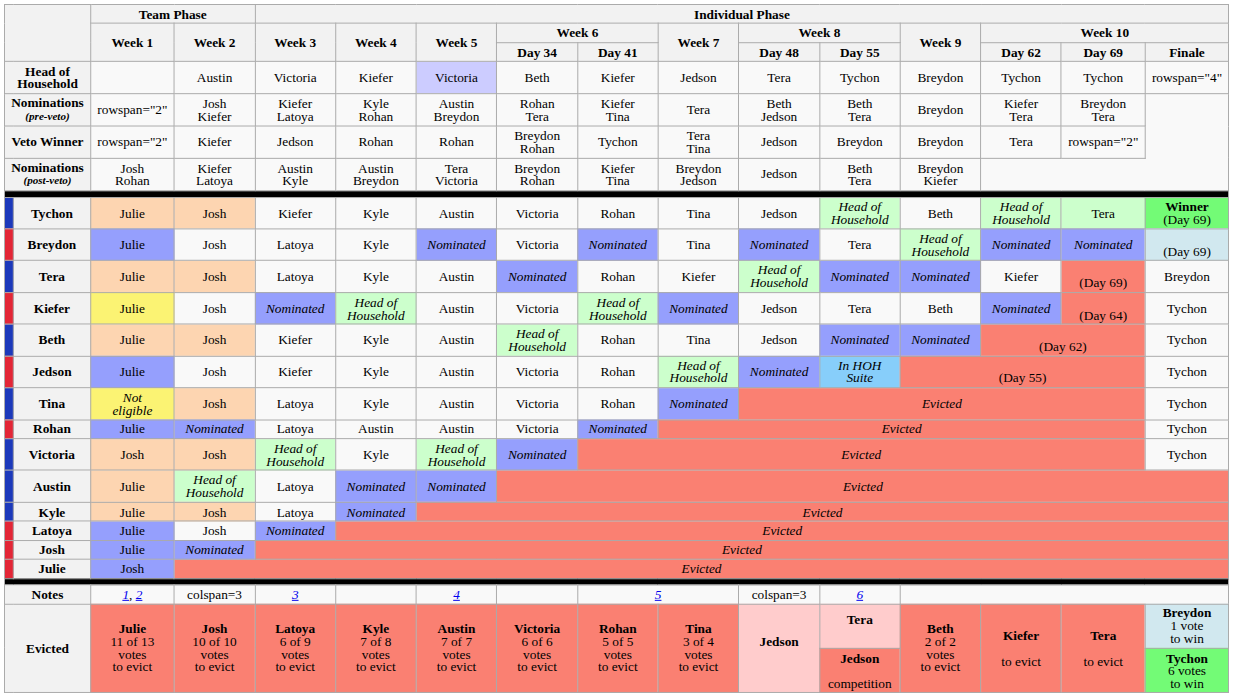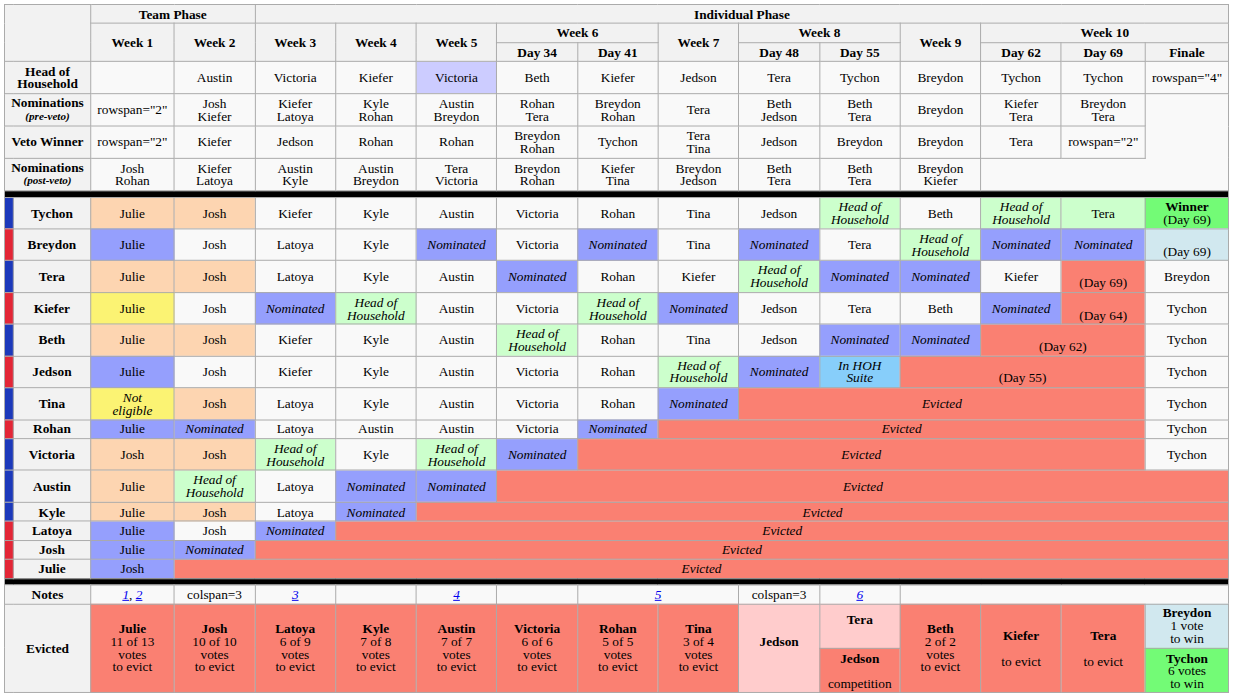Nominations (pre-veto) | Individual Phase / Week 6 / Day 41: Kiefer Tina -> Breydon Rohan
Nominations (post-veto) | Individual Phase / Week 8 / Day 48: Jedson -> Beth Tera
